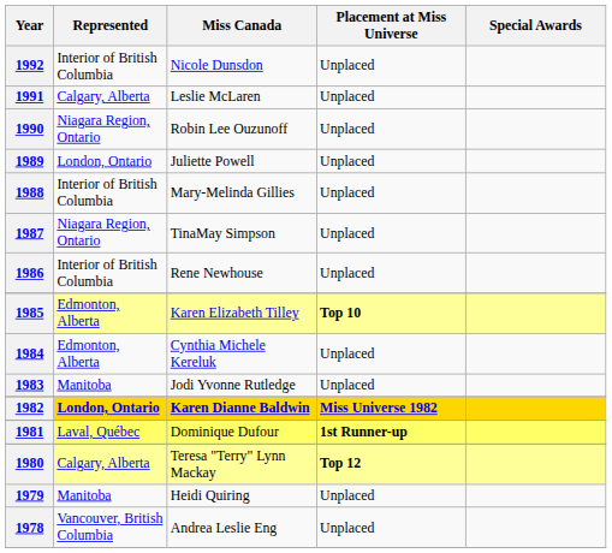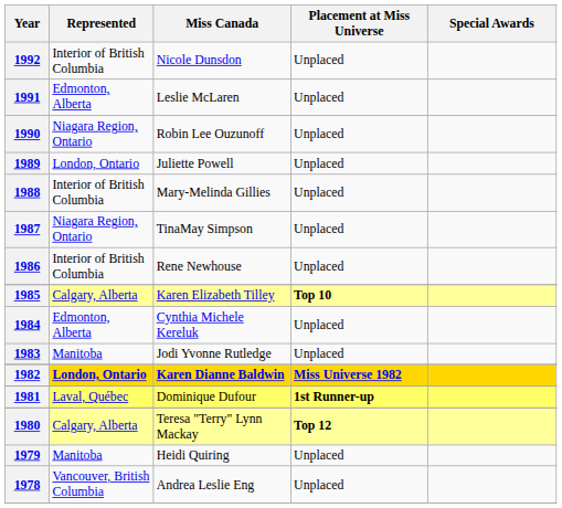1991 | Represented: Calgary, Alberta -> Edmonton, Alberta
1985 | Represented: Edmonton, Alberta -> Calgary, Alberta
